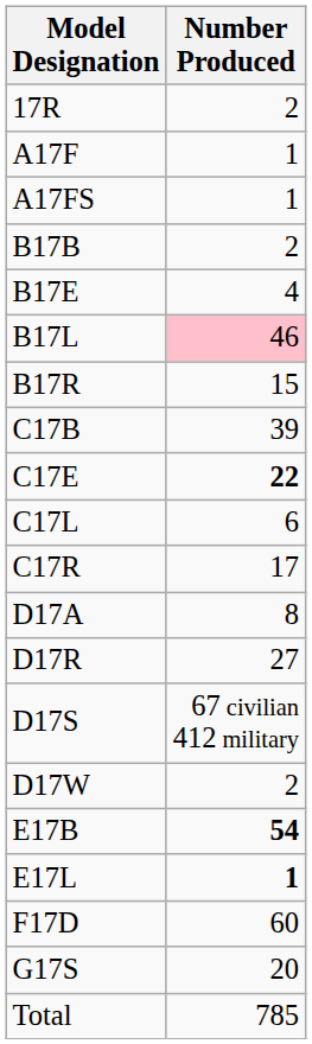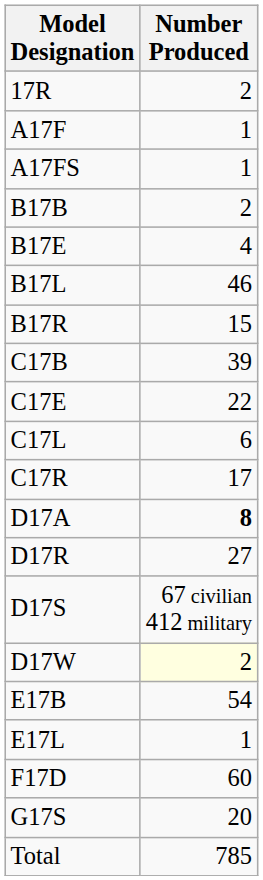B17L | Number Produced: pink background -> no background
C17E | Number Produced: bold -> normal
D17A | Number Produced: normal -> bold
D17W | Number Produced: no background -> lightyellow background
E17B | Number Produced: bold -> normal
E17L | Number Produced: bold -> normal
